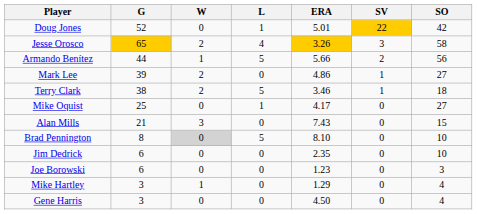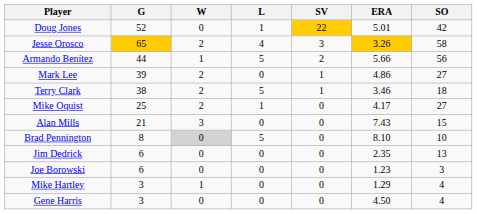columns swapped: SV <-> ERA
Mike Oquist | W: 0 -> 2
Jim Dedrick | SO: 10 -> 13
